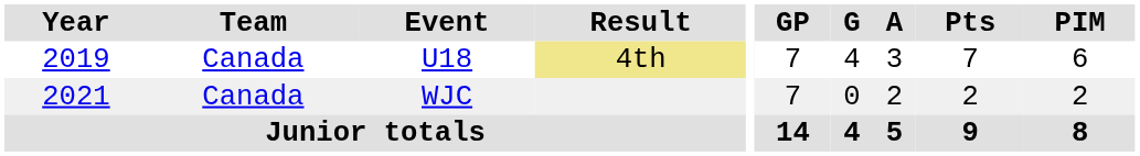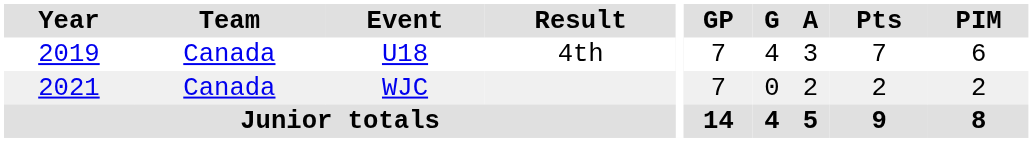U18 | Result: khaki background -> no background
